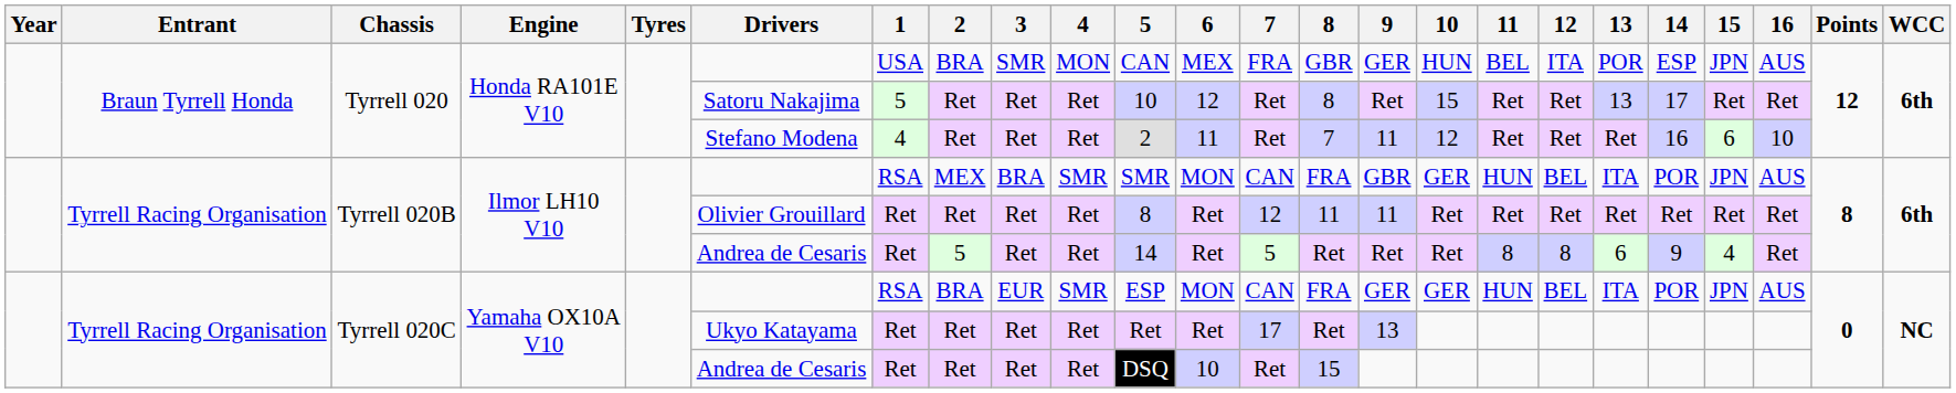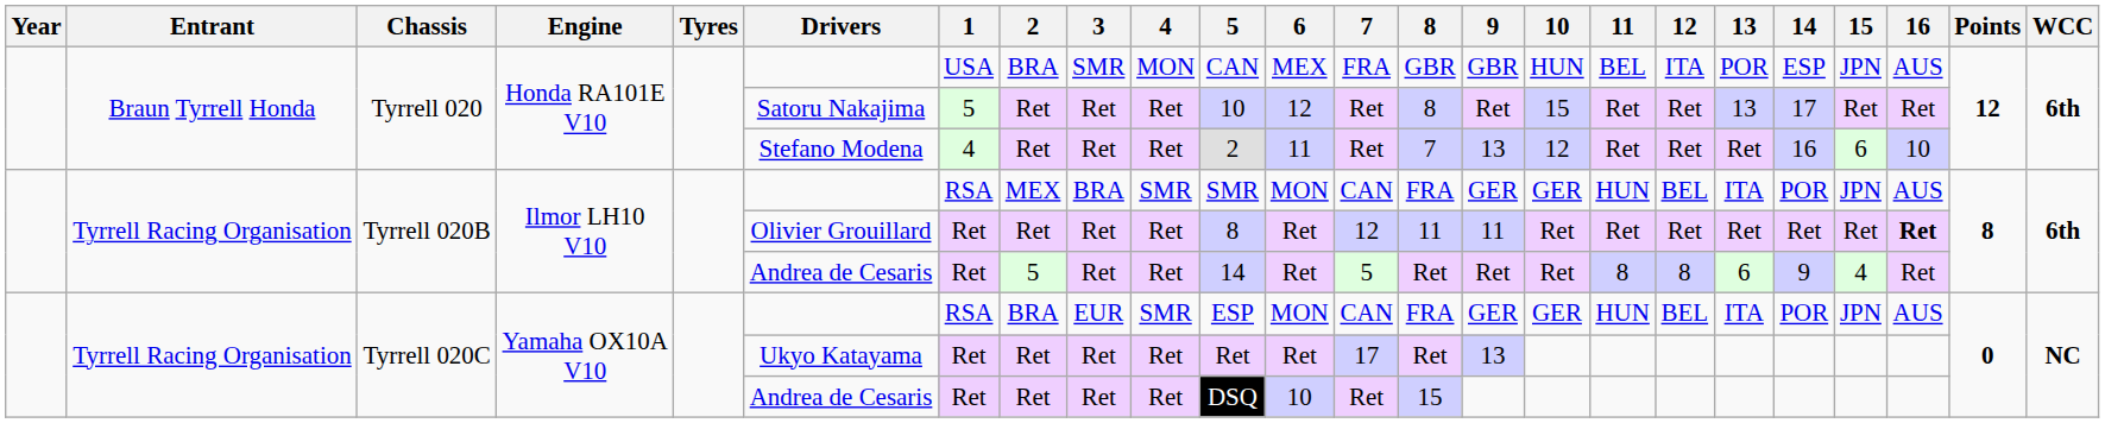row 2 | 9: GER -> GBR
row 4 | 9: 11 -> 13
row 5 | 9: GBR -> GER
row 6 | 16: normal -> bold
